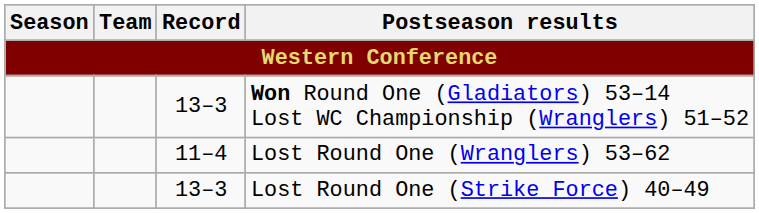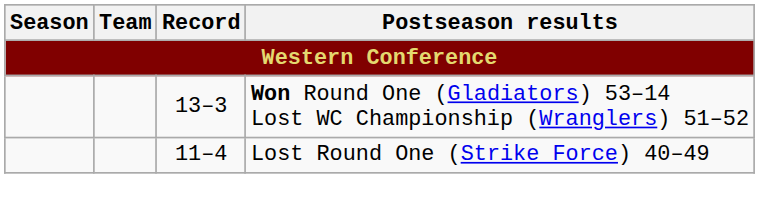- row: 11–4 | Lost Round One (Wranglers) 53–62
Lost Round One (Strike Force) 40–49 | Record: 13–3 -> 11–4
